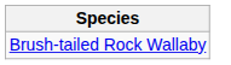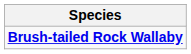row 2 | column 1: normal -> bold
